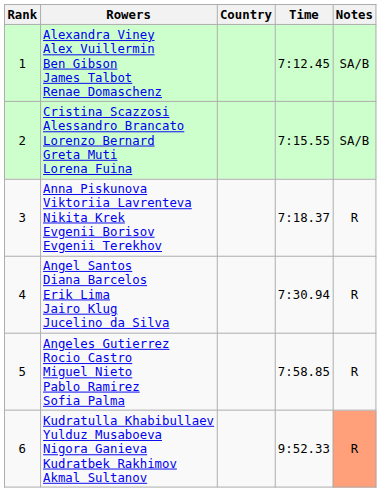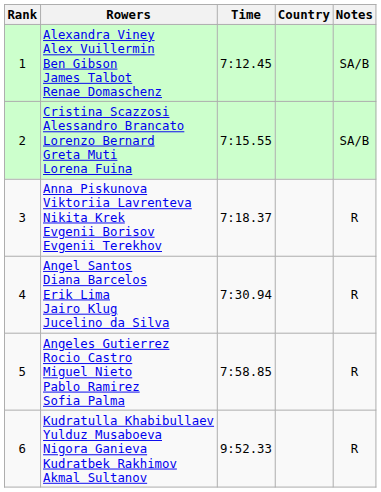columns swapped: Country <-> Time
row 7 | Notes: lightsalmon background -> no background
